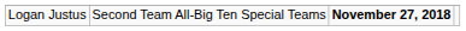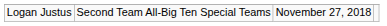row 1 | column 3: bold -> normal
